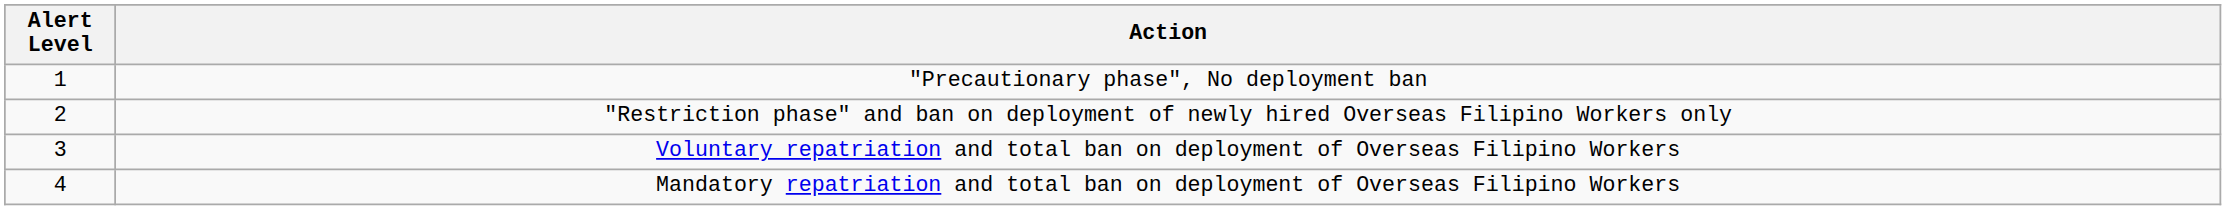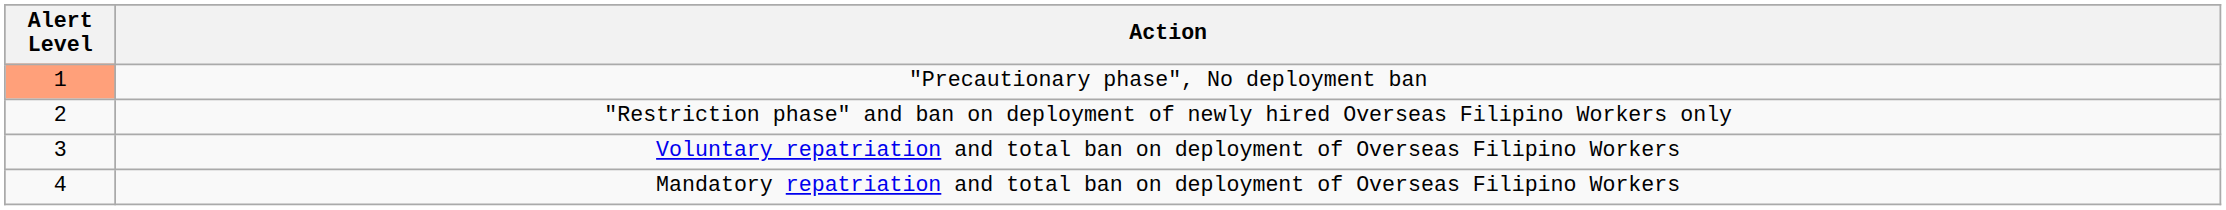"Precautionary phase", No deployment ban | Alert Level: no background -> lightsalmon background
